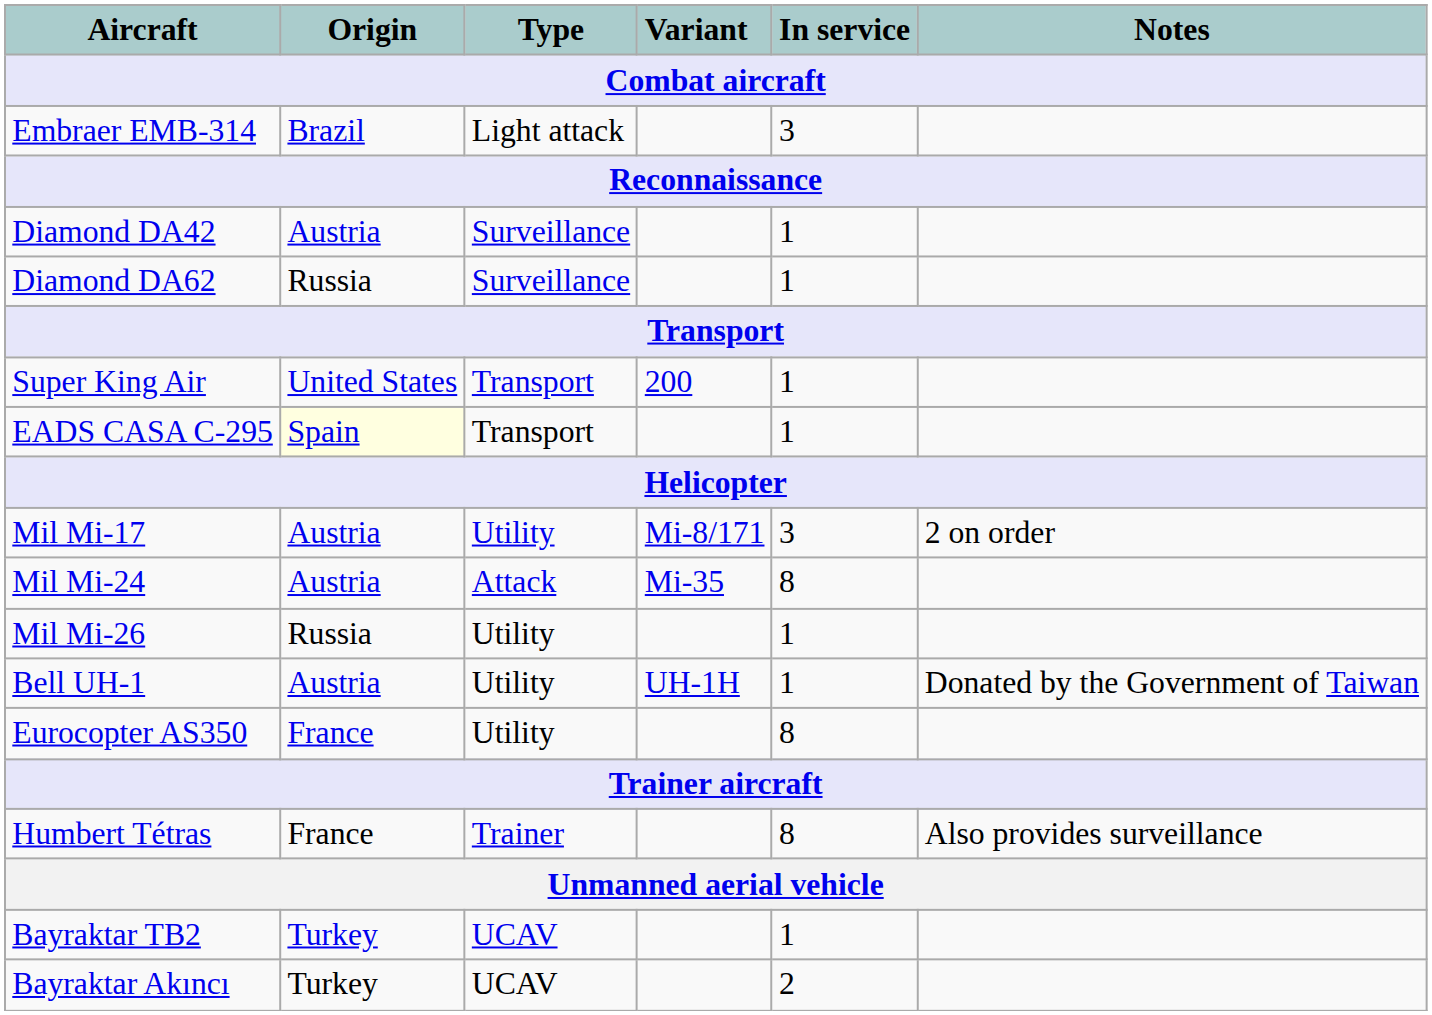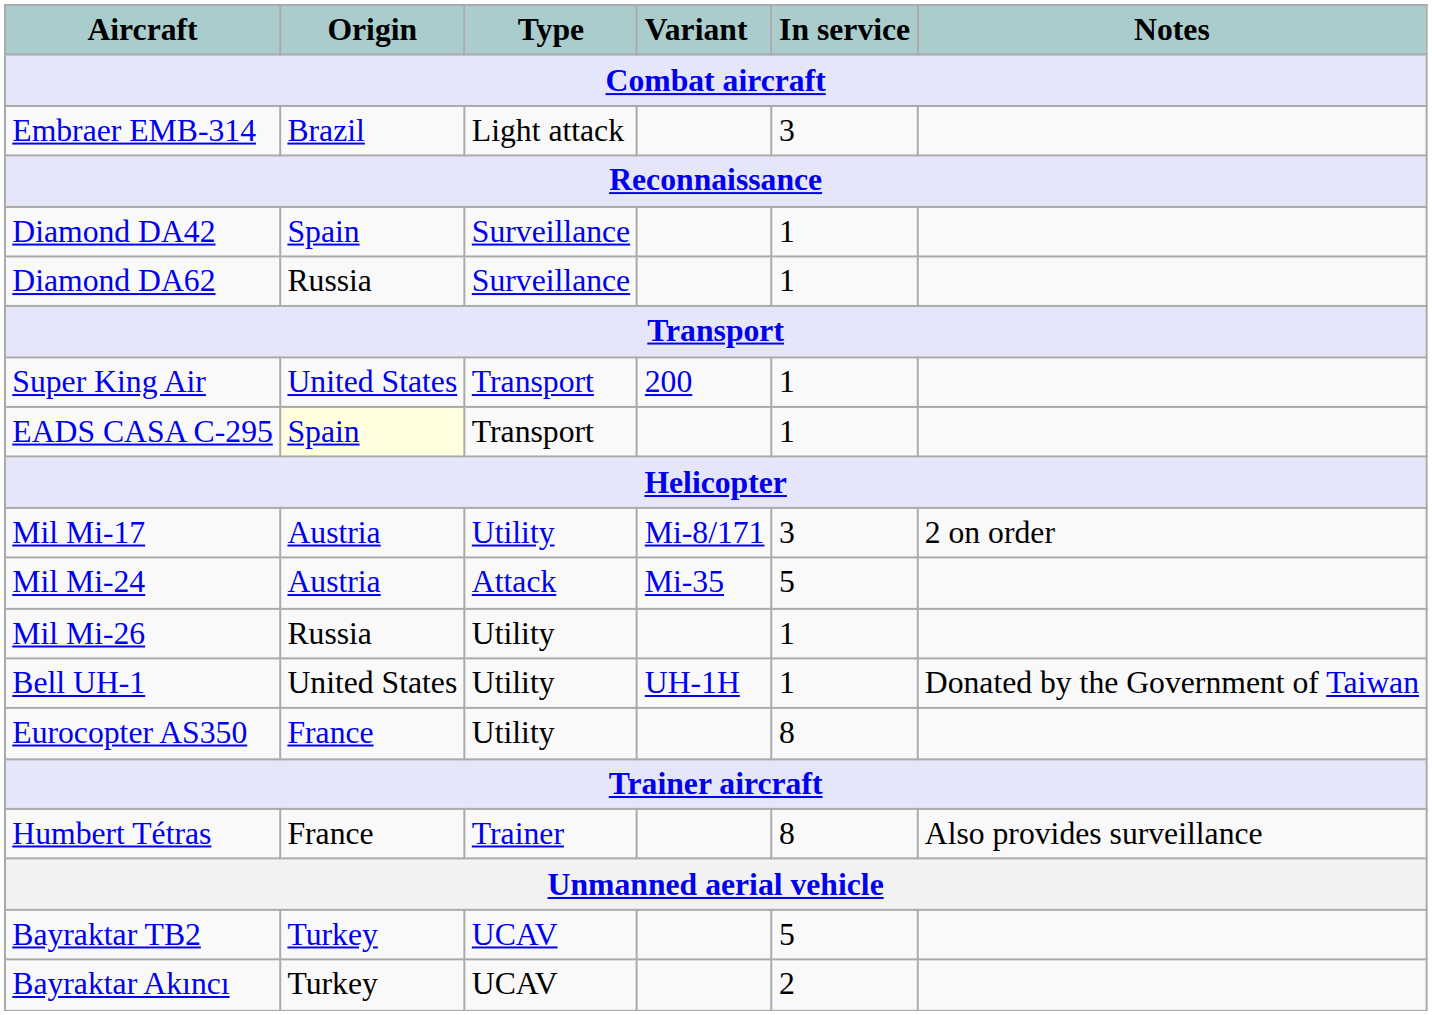Diamond DA42 | Origin: Austria -> Spain
Mil Mi-24 | In service: 8 -> 5
Bell UH-1 | Origin: Austria -> United States
Bayraktar TB2 | In service: 1 -> 5
